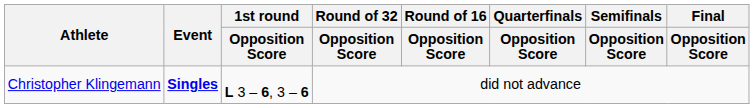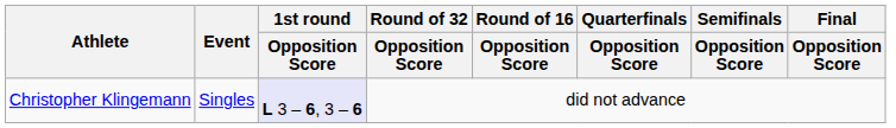Christopher Klingemann | Event: bold -> normal
Christopher Klingemann | 1st round / Opposition Score: no background -> lavender background
